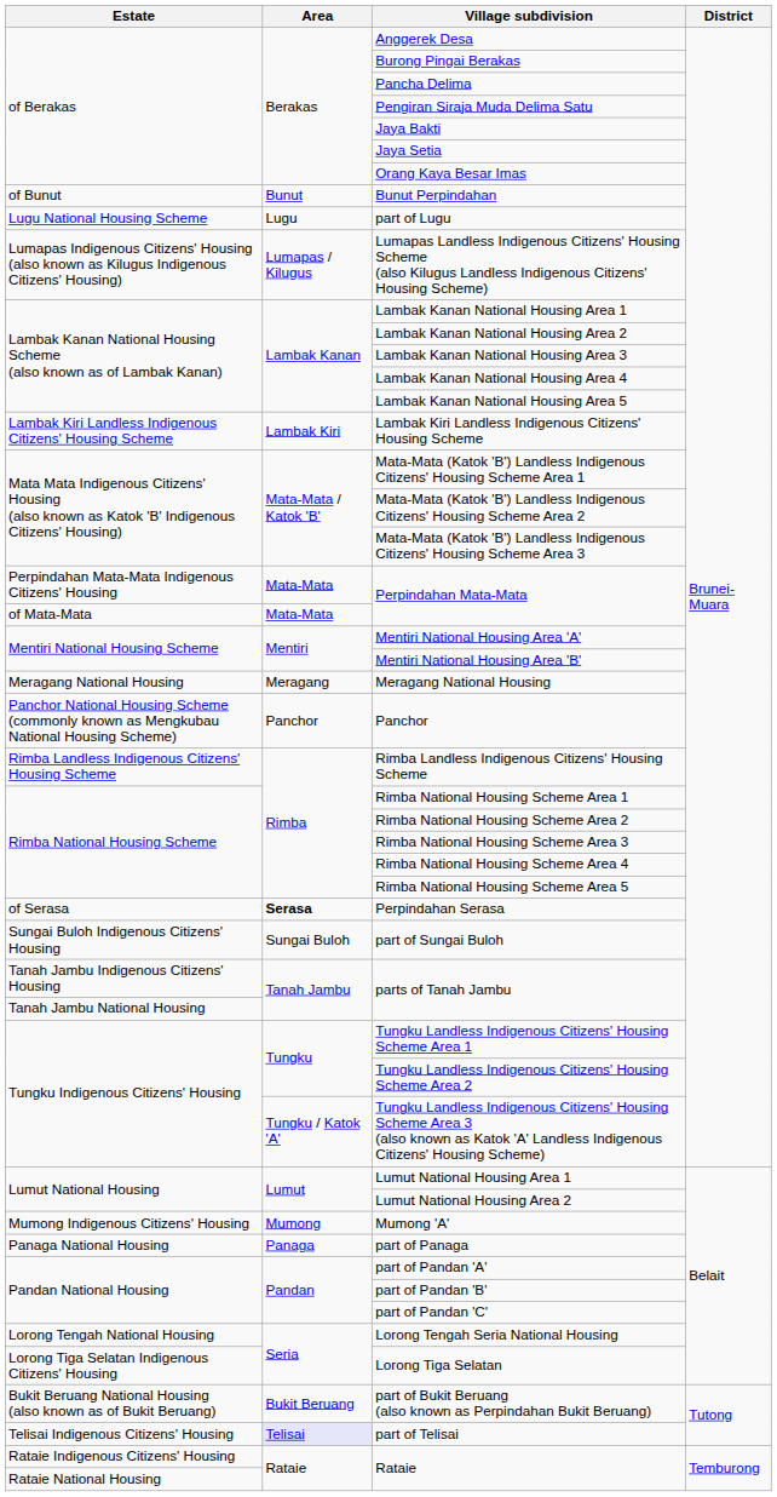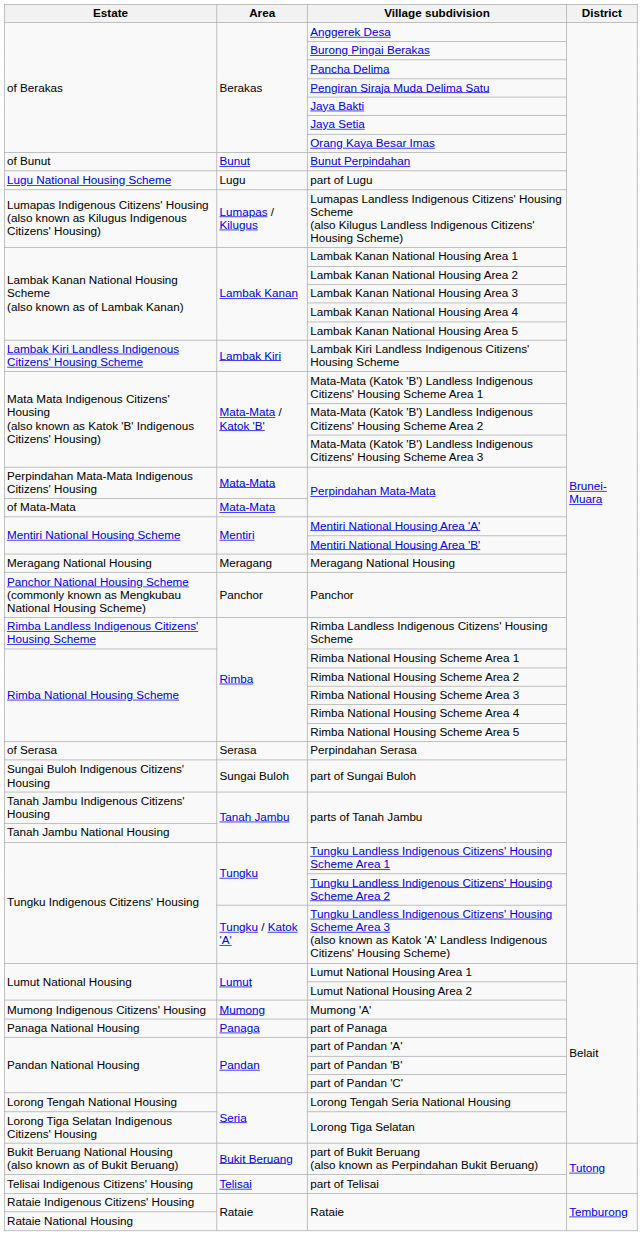Perpindahan Serasa | Area: bold -> normal
part of Telisai | Area: lavender background -> no background
